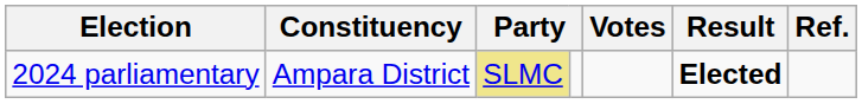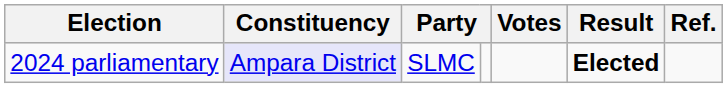2024 parliamentary | Constituency: no background -> lavender background
2024 parliamentary | column 3: khaki background -> no background
